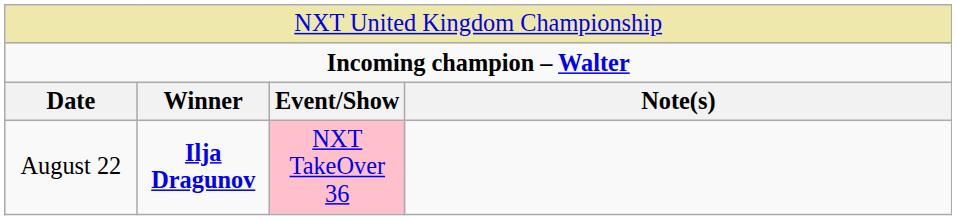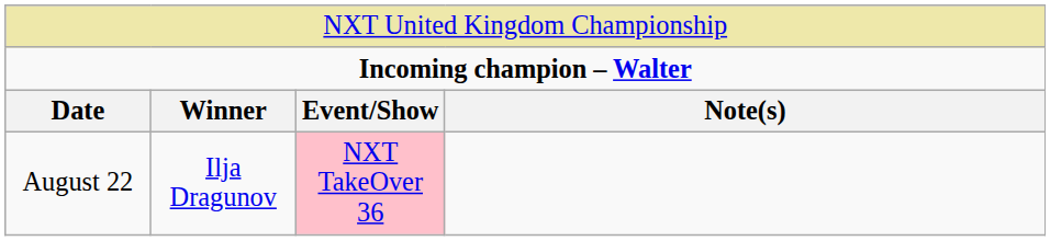August 22 | column 2: bold -> normal
